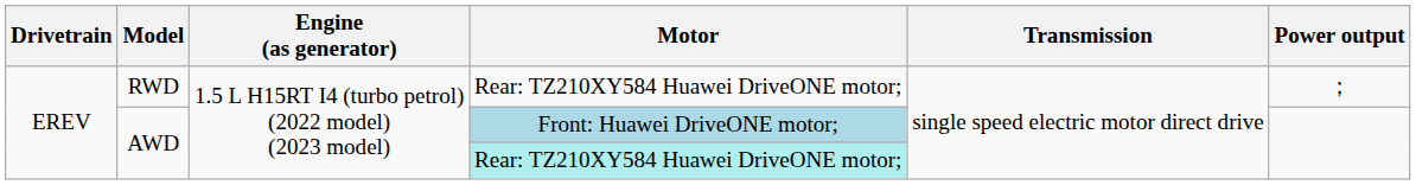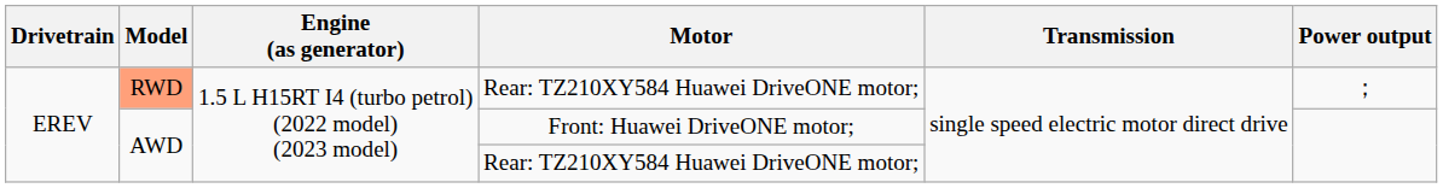RWD | Model: no background -> lightsalmon background
AWD / Front: Huawei DriveONE motor; | Motor: lightblue background -> no background
AWD / Rear: TZ210XY584 Huawei DriveONE motor; | Motor: paleturquoise background -> no background
